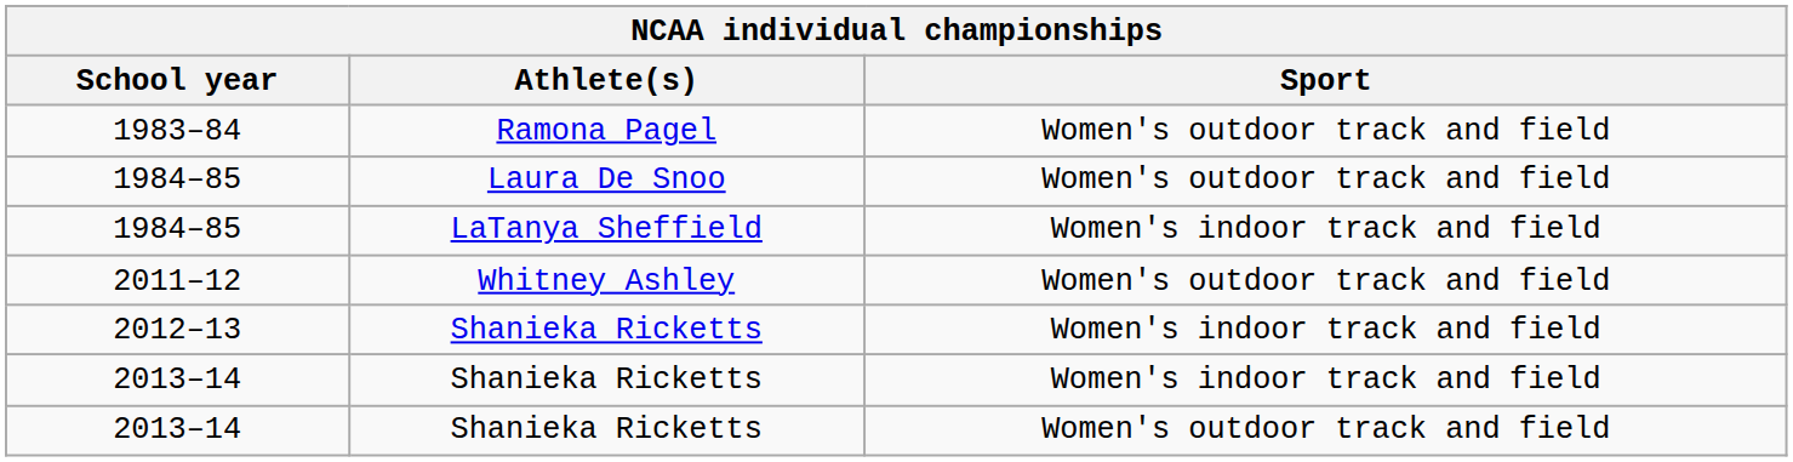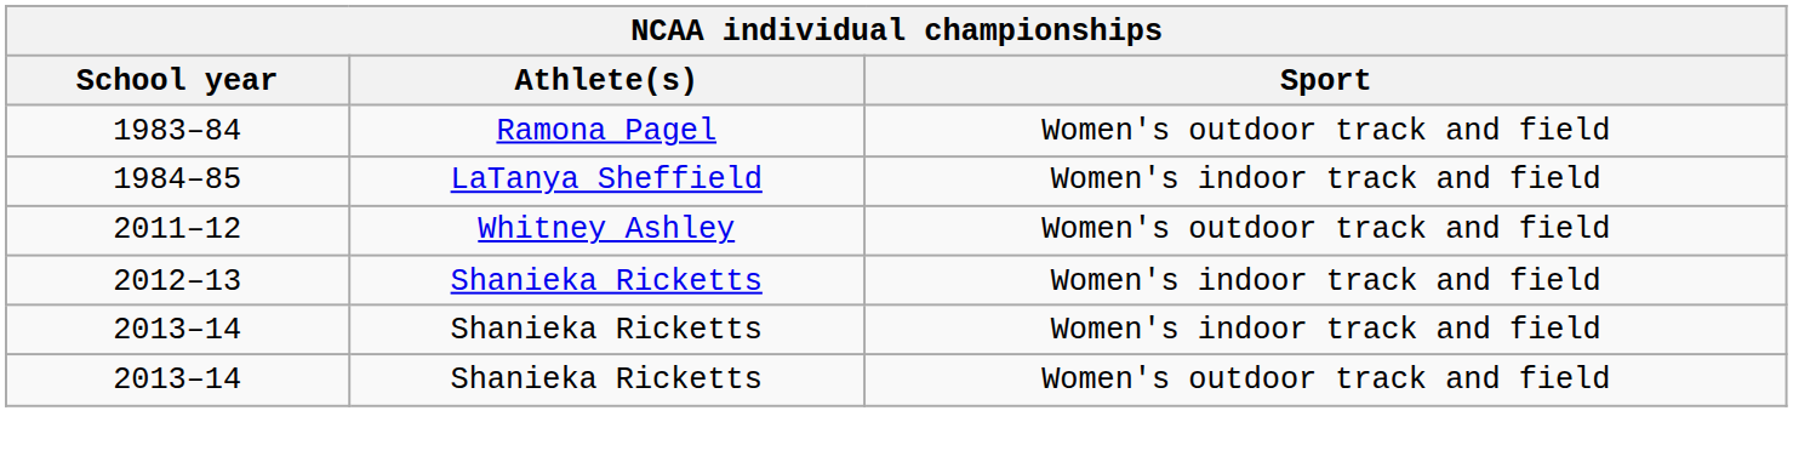- row: 1984–85 | Laura De Snoo | Women's outdoor track and field
